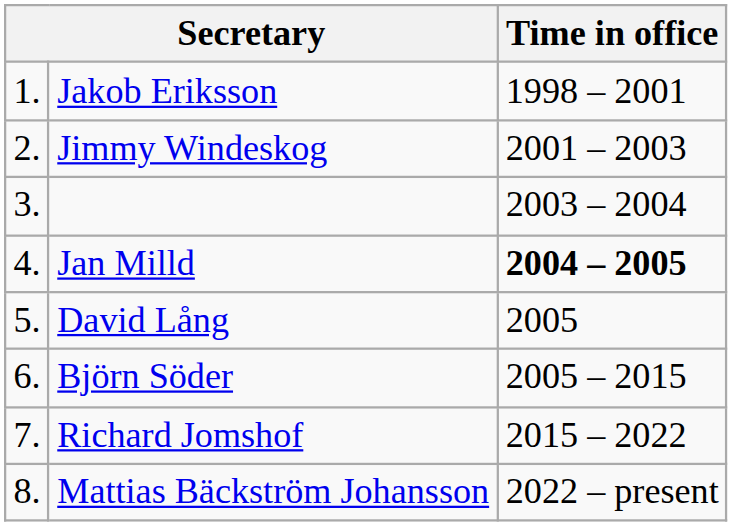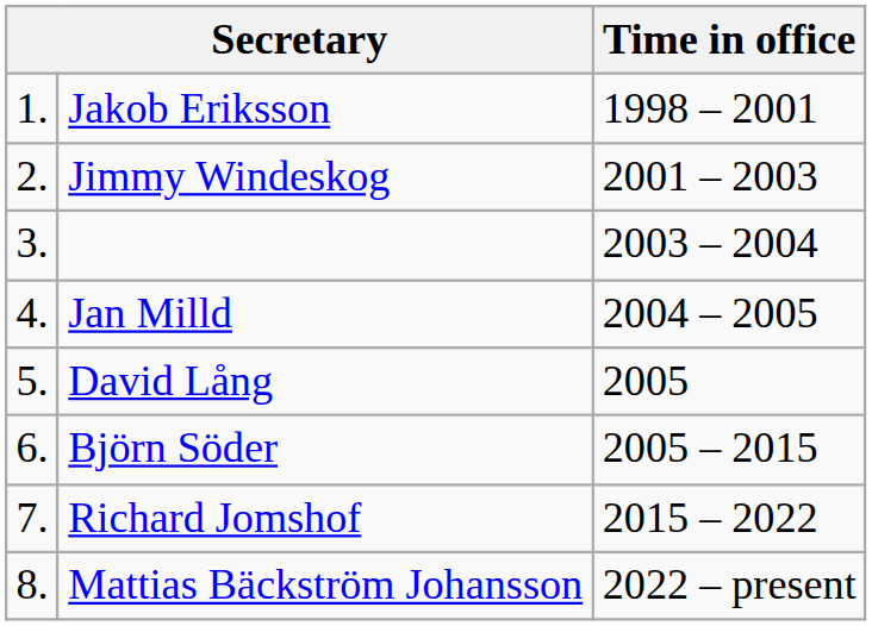Jan Milld | Time in office: bold -> normal
